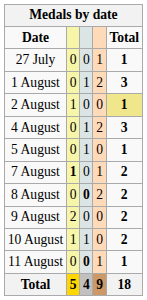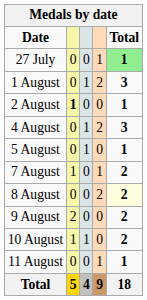27 July | Total: no background -> lightgreen background
2 August | column 2: normal -> bold
2 August | Total: khaki background -> no background
7 August | column 2: bold -> normal
8 August | column 3: bold -> normal
8 August | Total: no background -> lightyellow background
11 August | column 3: bold -> normal
